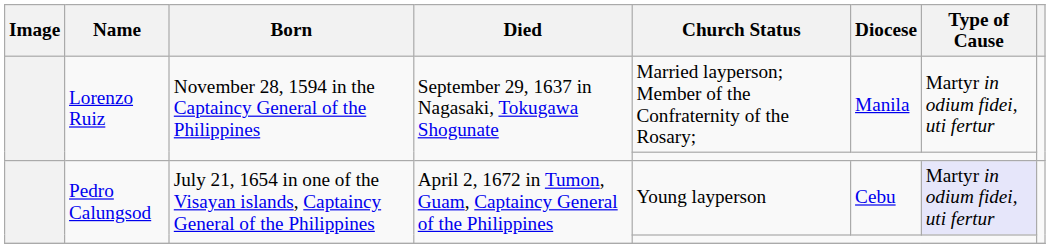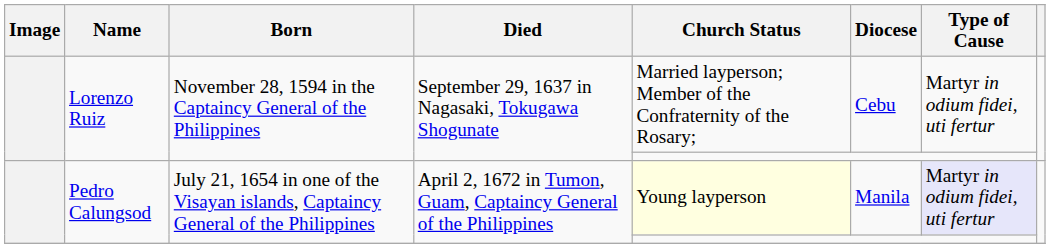row 2 | Diocese: Manila -> Cebu
row 4 | Church Status: no background -> lightyellow background
row 4 | Diocese: Cebu -> Manila
